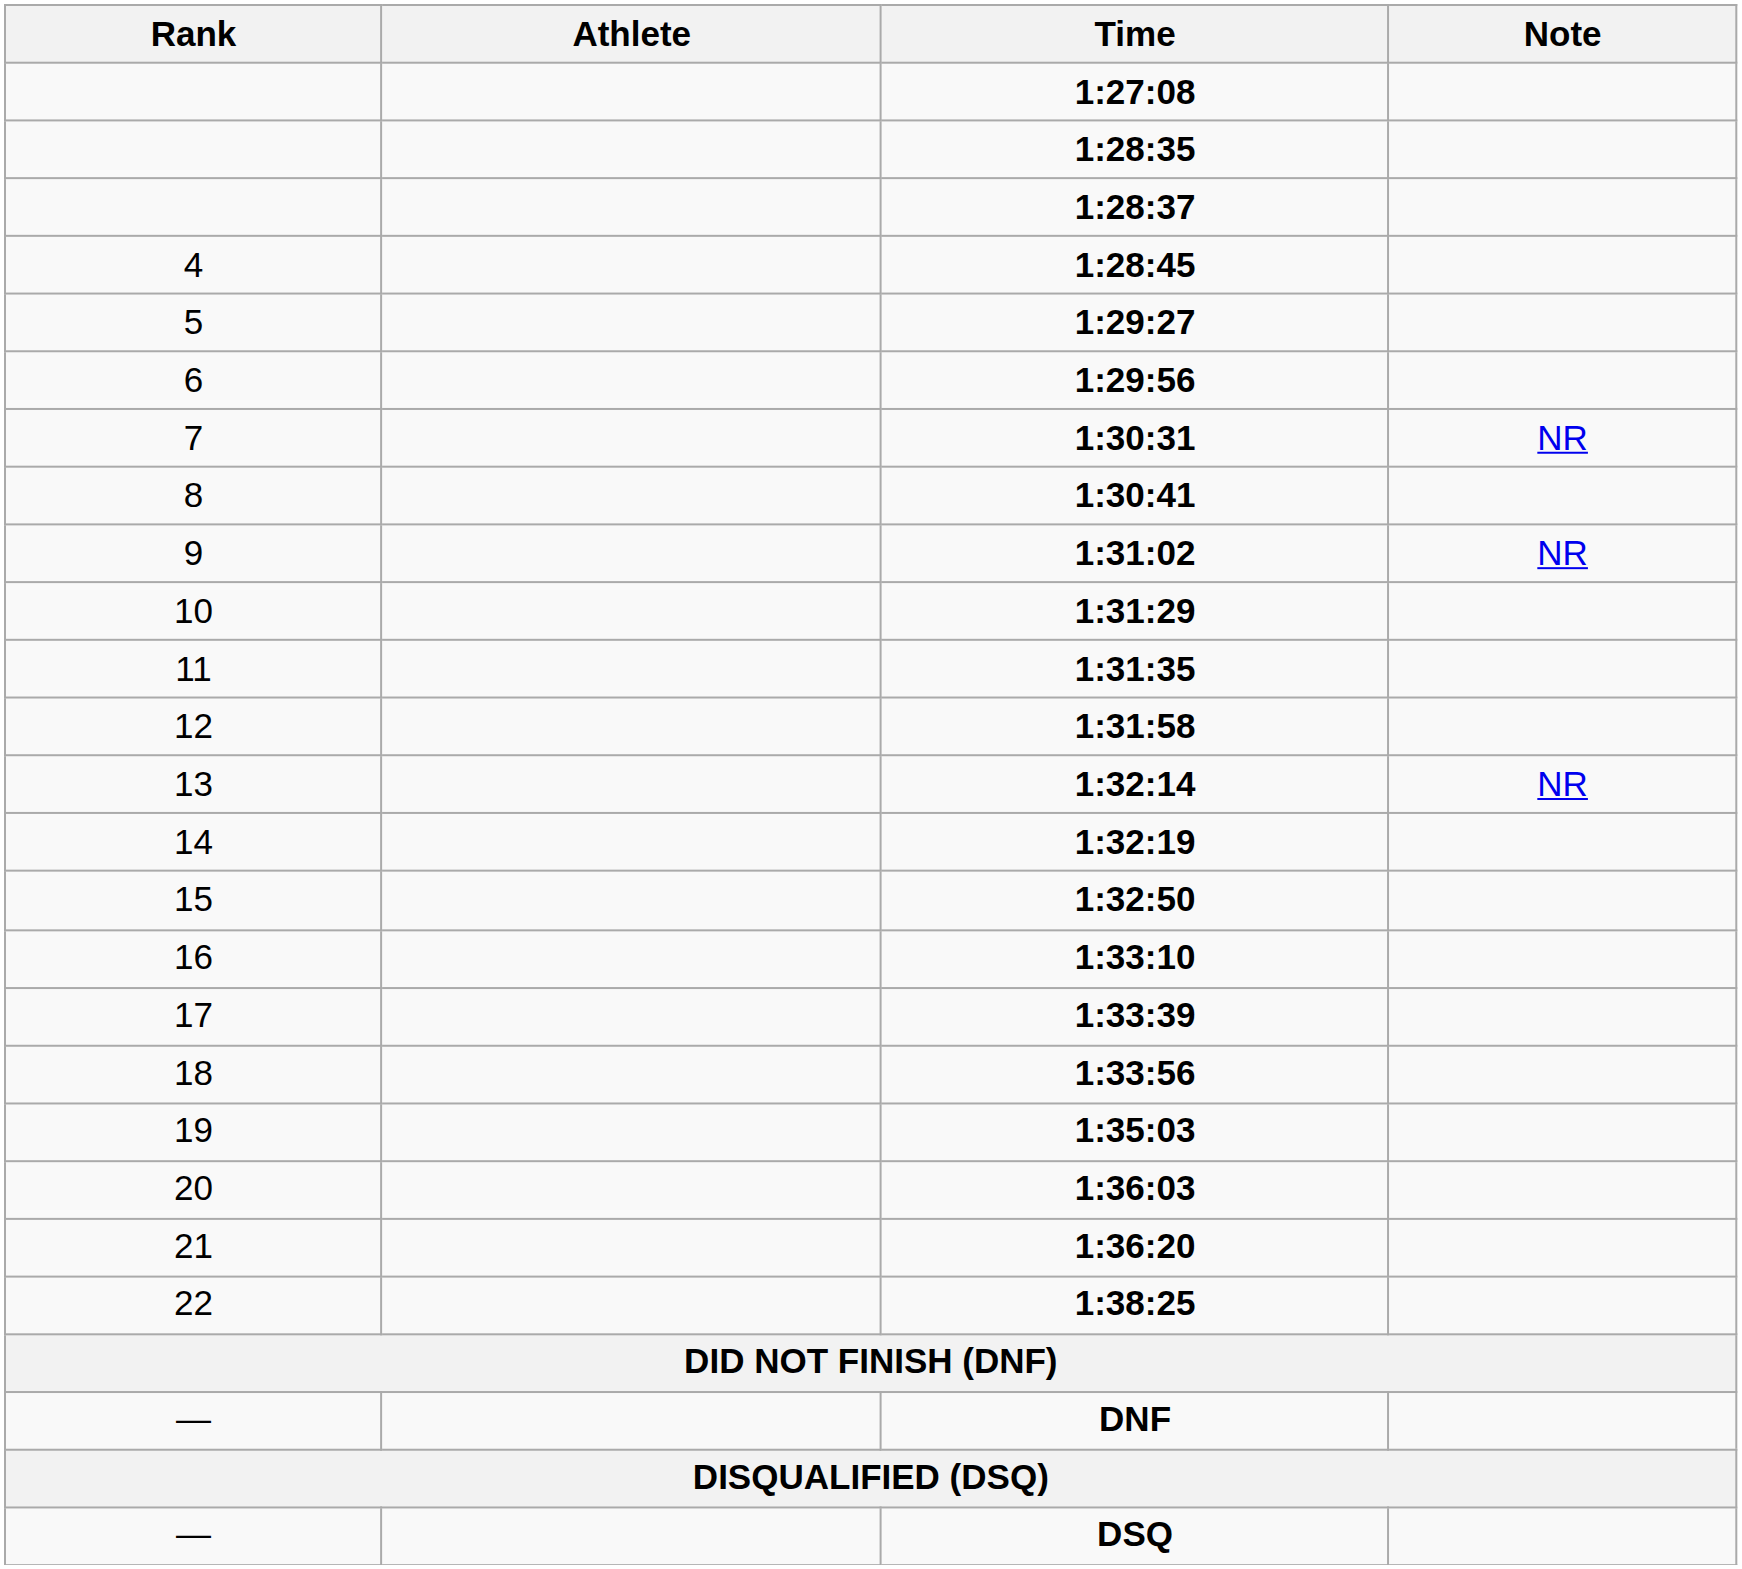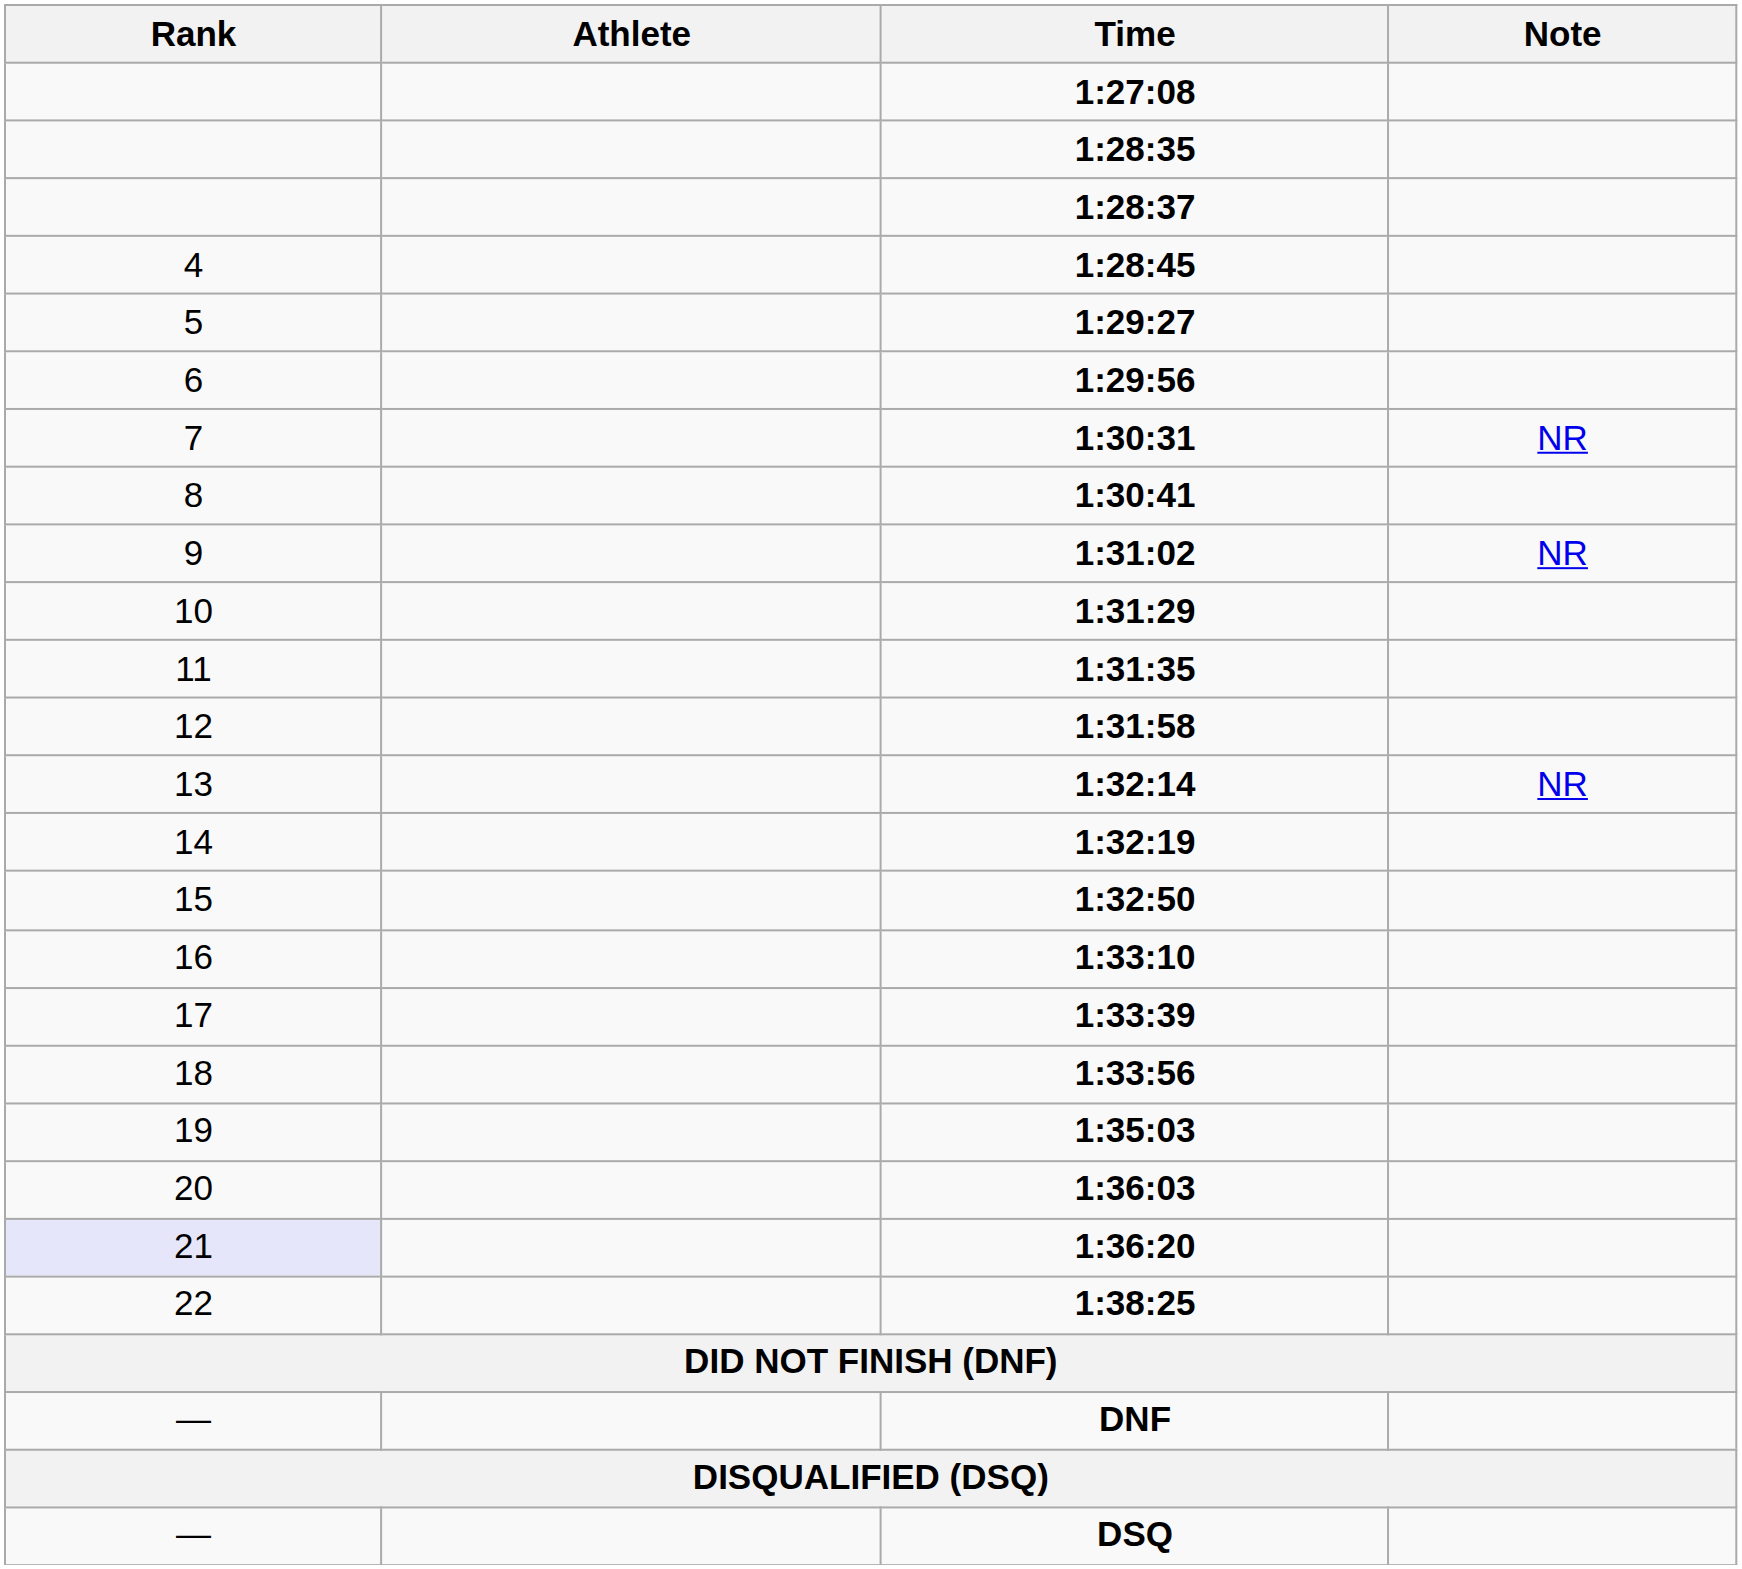1:36:20 | Rank: no background -> lavender background
